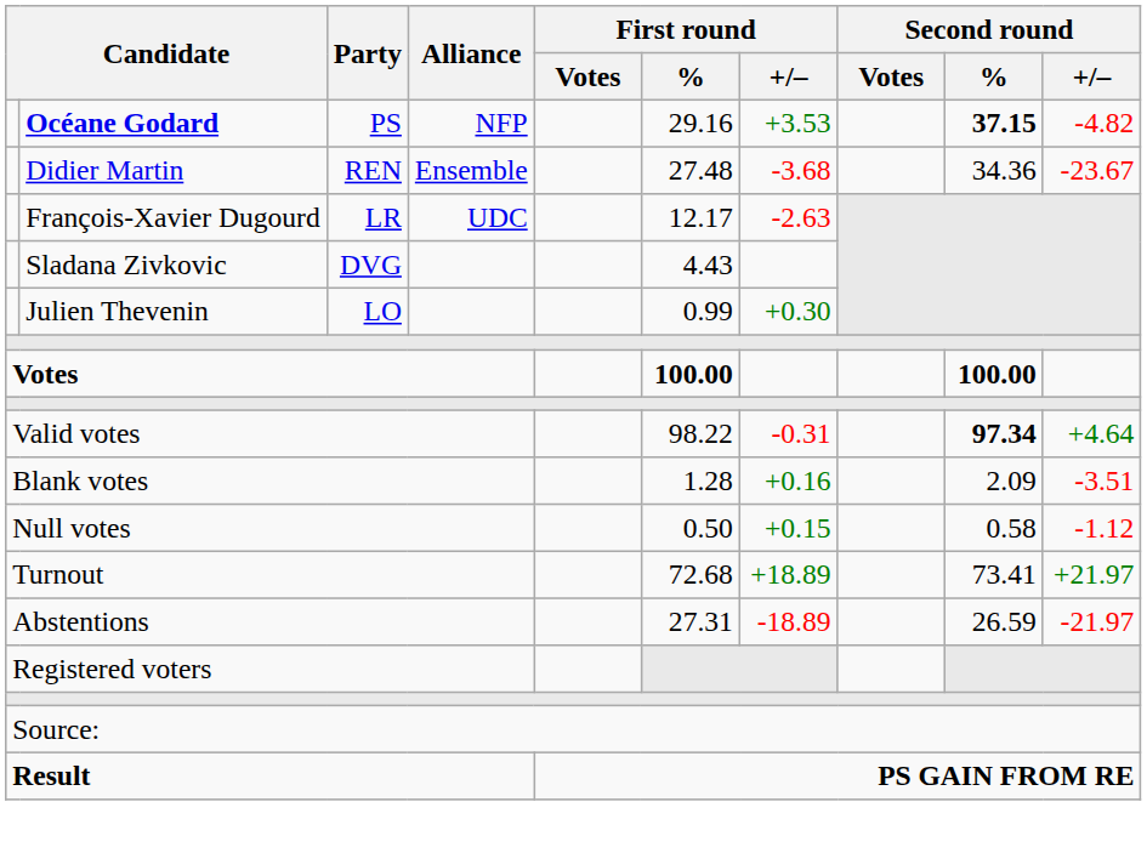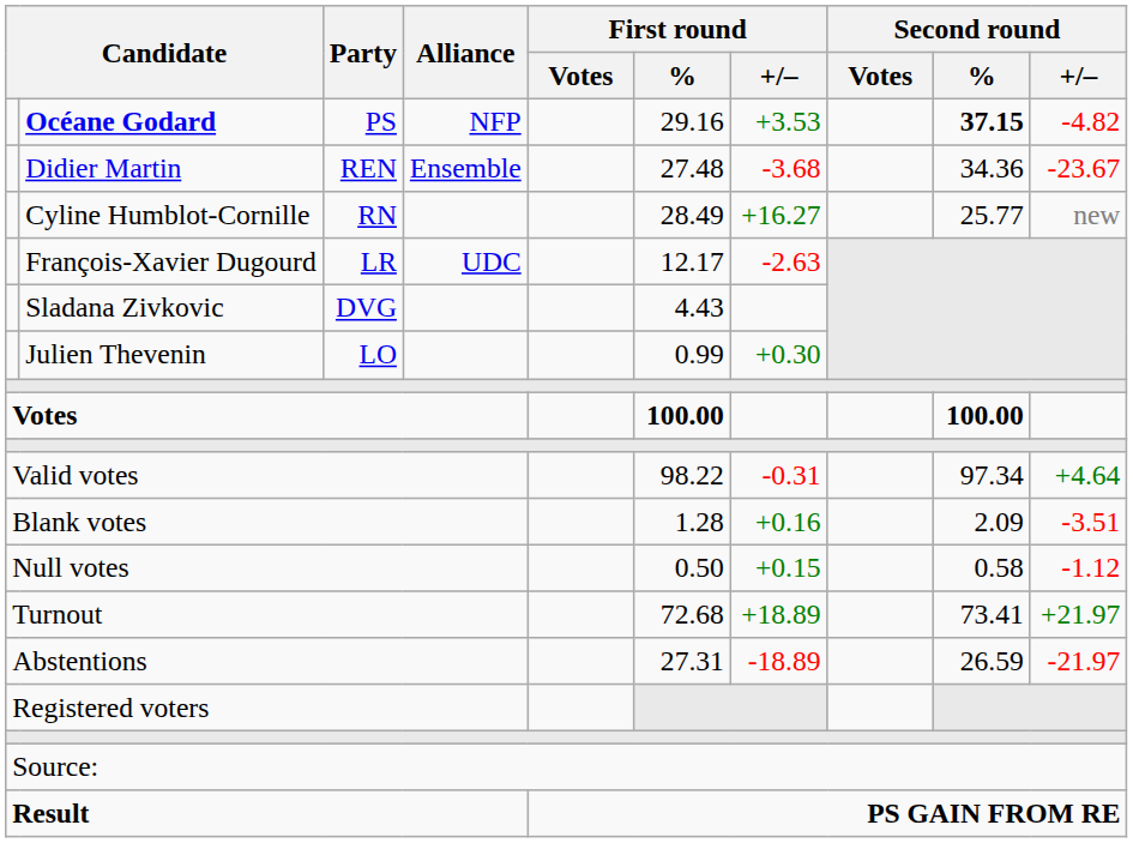+ row: Cyline Humblot-Cornille | RN | 28.49 | +16.27 | 25.77 | new
Valid votes | Second round / %: bold -> normal
